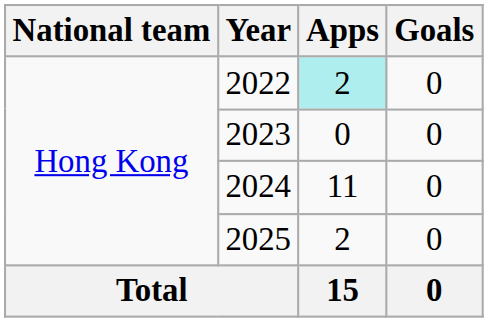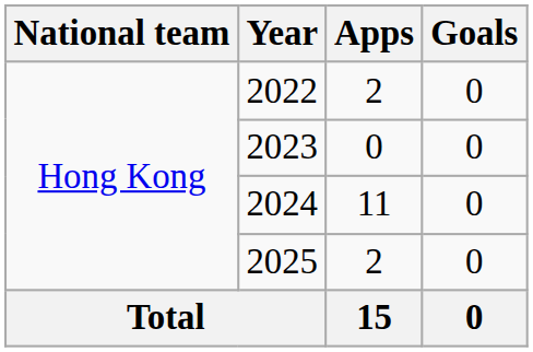2022 | Apps: paleturquoise background -> no background
